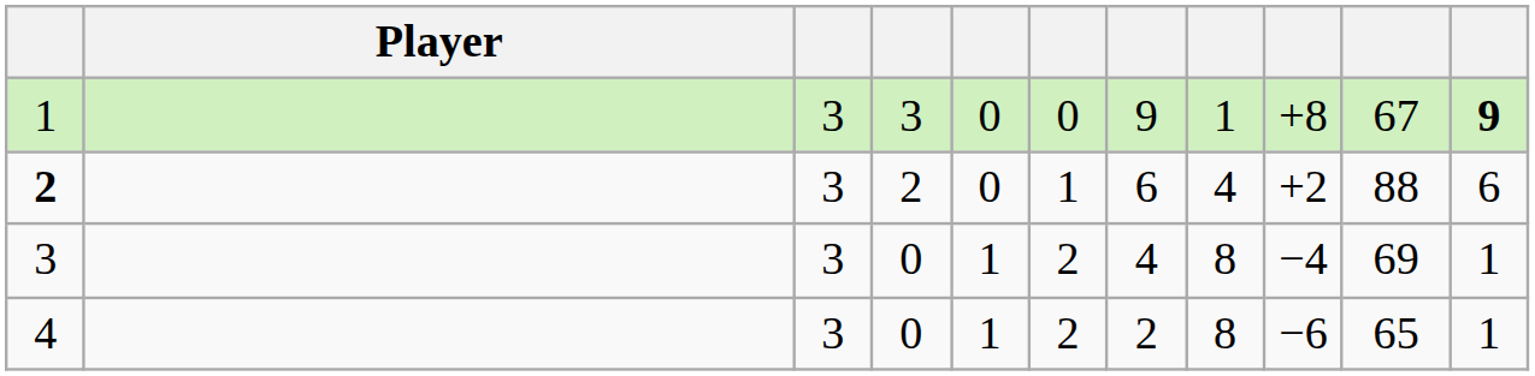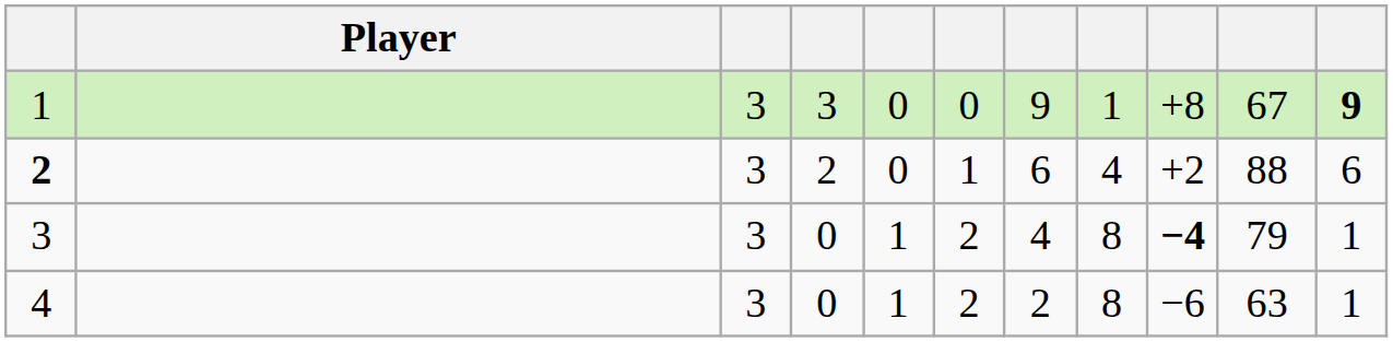row 4 | column 9: normal -> bold
row 4 | column 10: 69 -> 79
row 5 | column 10: 65 -> 63
